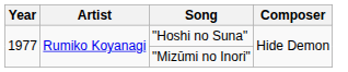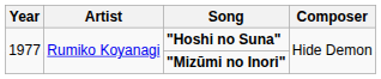"Hoshi no Suna" | Song: normal -> bold
"Mizūmi no Inori" | Song: normal -> bold
